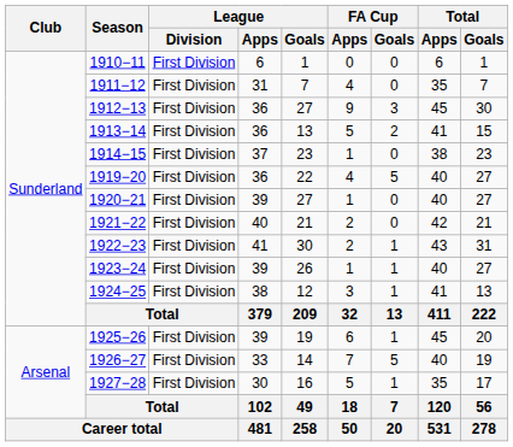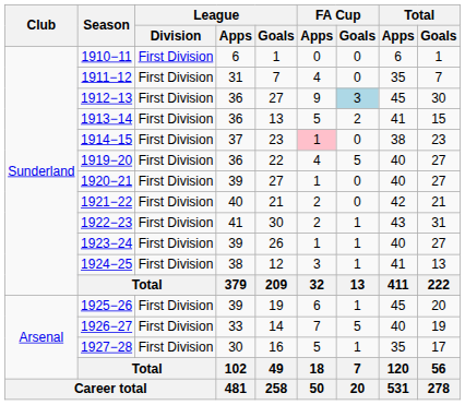1912−13 | FA Cup / Goals: no background -> lightblue background
1914−15 | FA Cup / Apps: no background -> pink background
